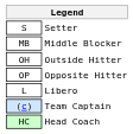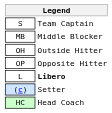S | column 2: Setter -> Team Captain
L | column 2: normal -> bold
(c) | column 2: Team Captain -> Setter
